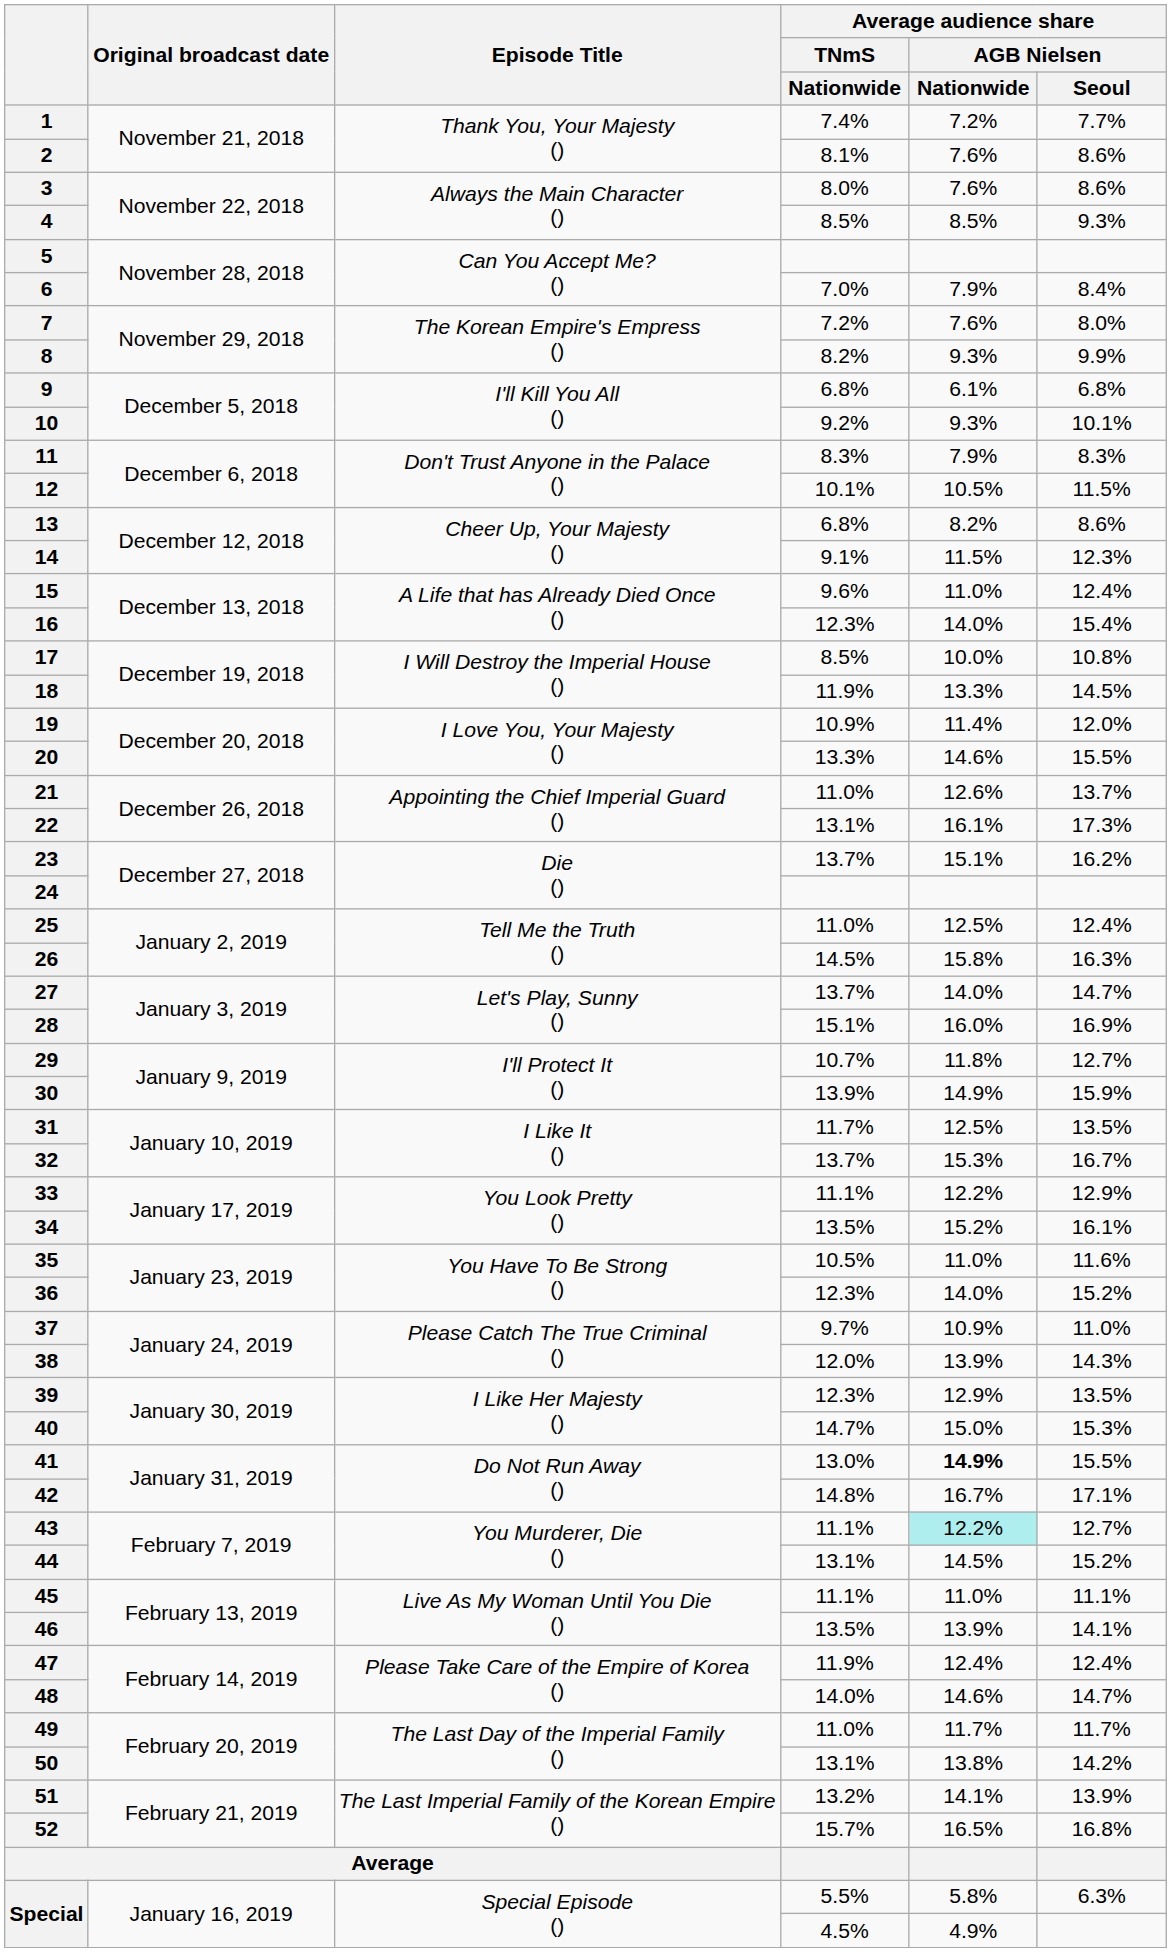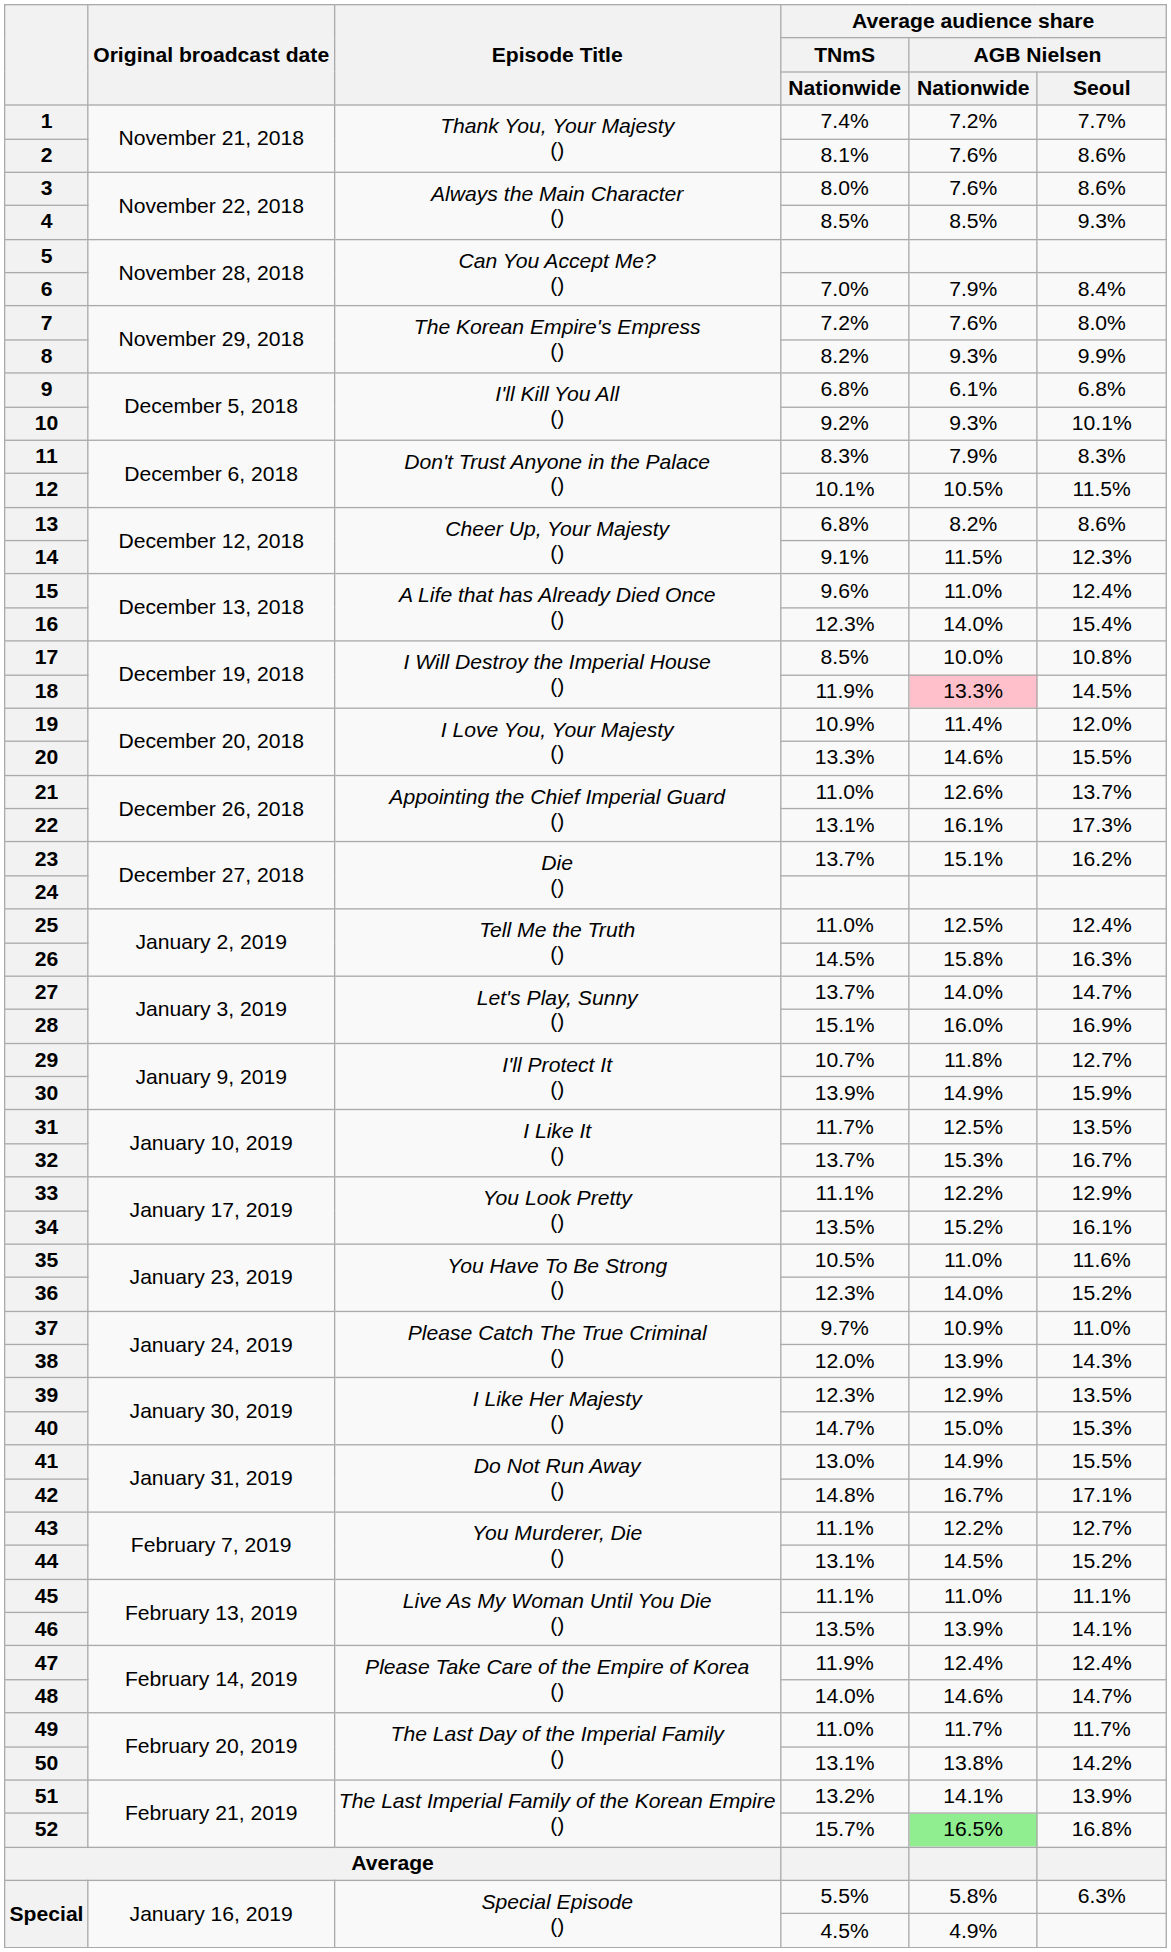18 | Average audience share / AGB Nielsen / Nationwide: no background -> pink background
41 | Average audience share / AGB Nielsen / Nationwide: bold -> normal
43 | Average audience share / AGB Nielsen / Nationwide: paleturquoise background -> no background
52 | Average audience share / AGB Nielsen / Nationwide: no background -> lightgreen background
